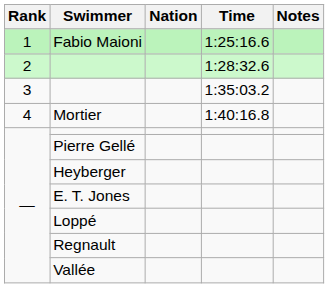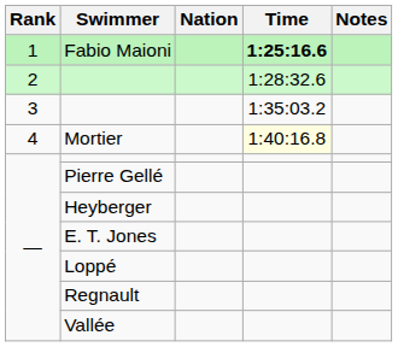Fabio Maioni | Time: normal -> bold
Mortier | Time: no background -> lightyellow background
